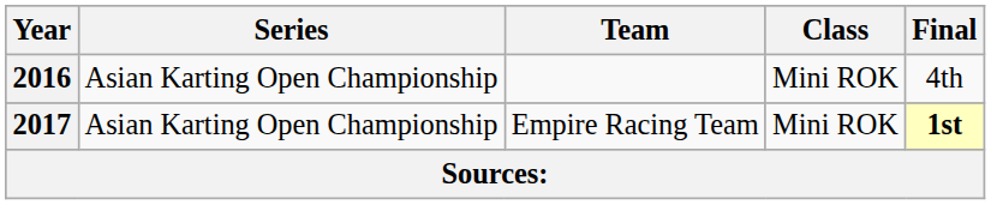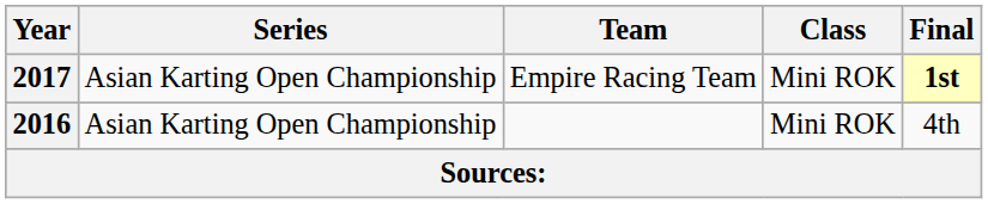rows swapped: 2016 <-> 2017
